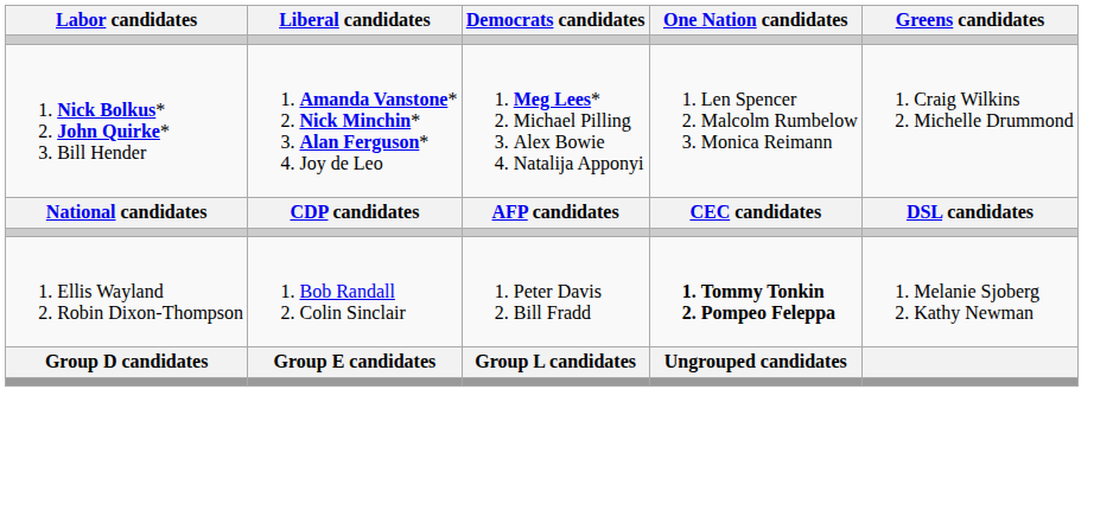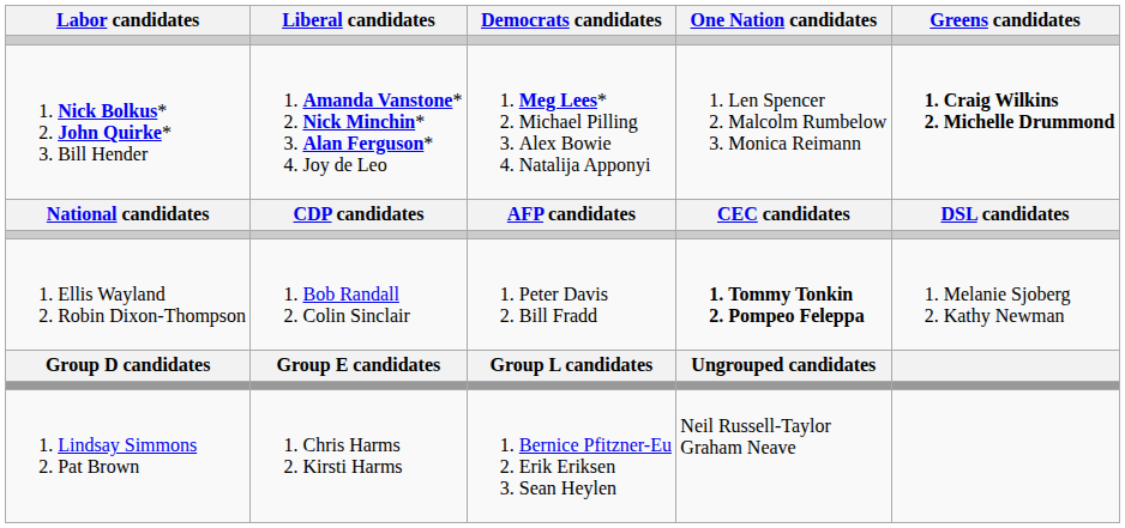Nick Bolkus* John Quirke* Bill Hender | Greens candidates: normal -> bold
+ row: Lindsay Simmons Pat Brown | Chris Harms Kirsti Harms | Bernice Pfitzner-Eu Erik Eriksen Sean Heylen | Neil Russell-Taylor Graham Neave
